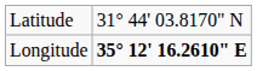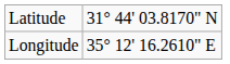Longitude | column 2: bold -> normal
